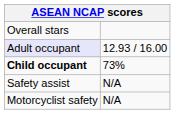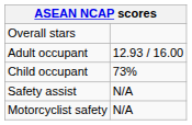Adult occupant | column 1: lavender background -> no background
Child occupant | column 1: bold -> normal
